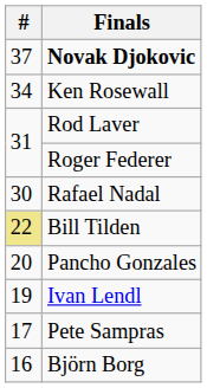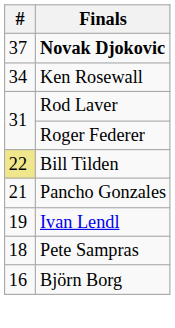- row: 30 | Rafael Nadal
Pancho Gonzales | #: 20 -> 21
Pete Sampras | #: 17 -> 18
